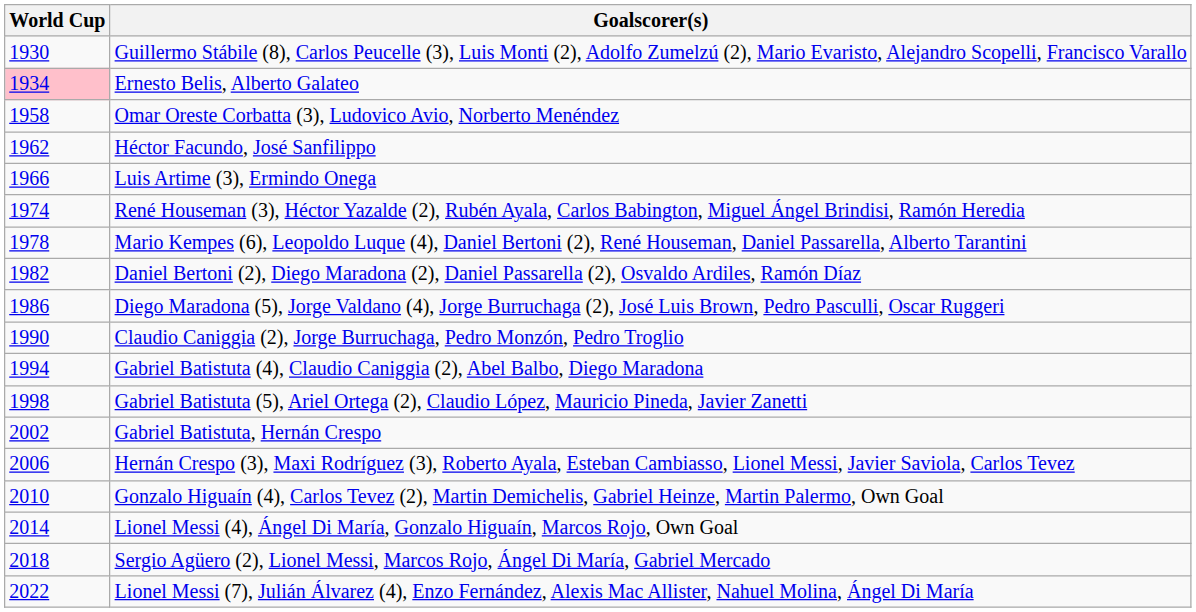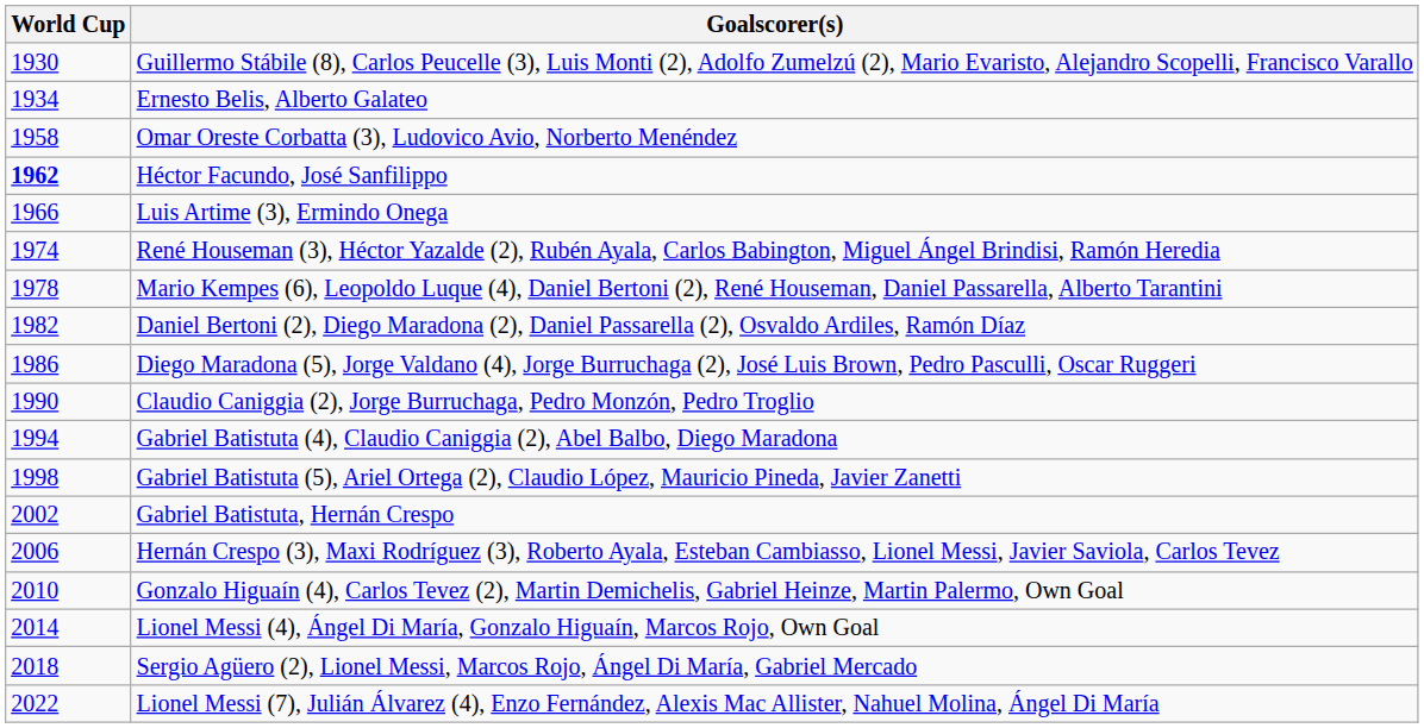Ernesto Belis, Alberto Galateo | World Cup: pink background -> no background
Héctor Facundo, José Sanfilippo | World Cup: normal -> bold
